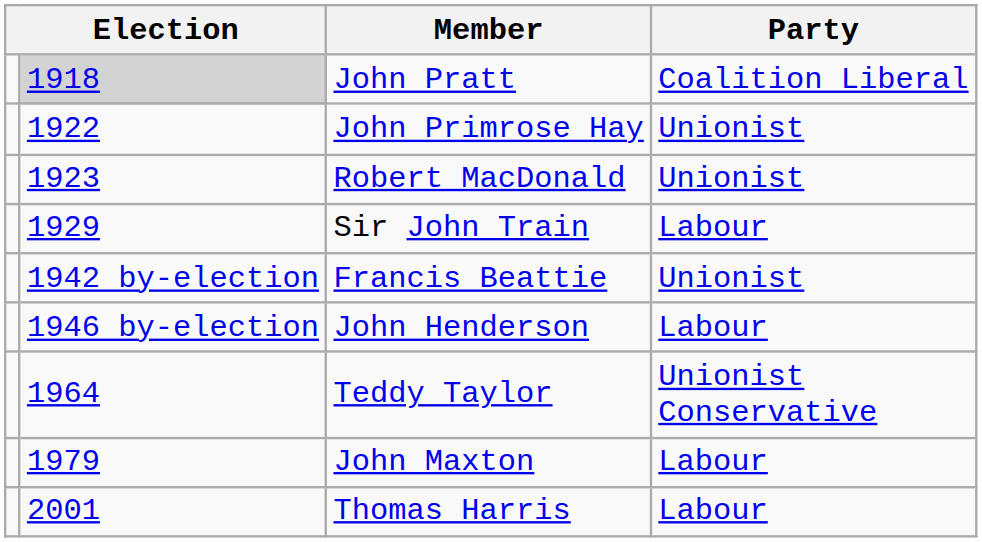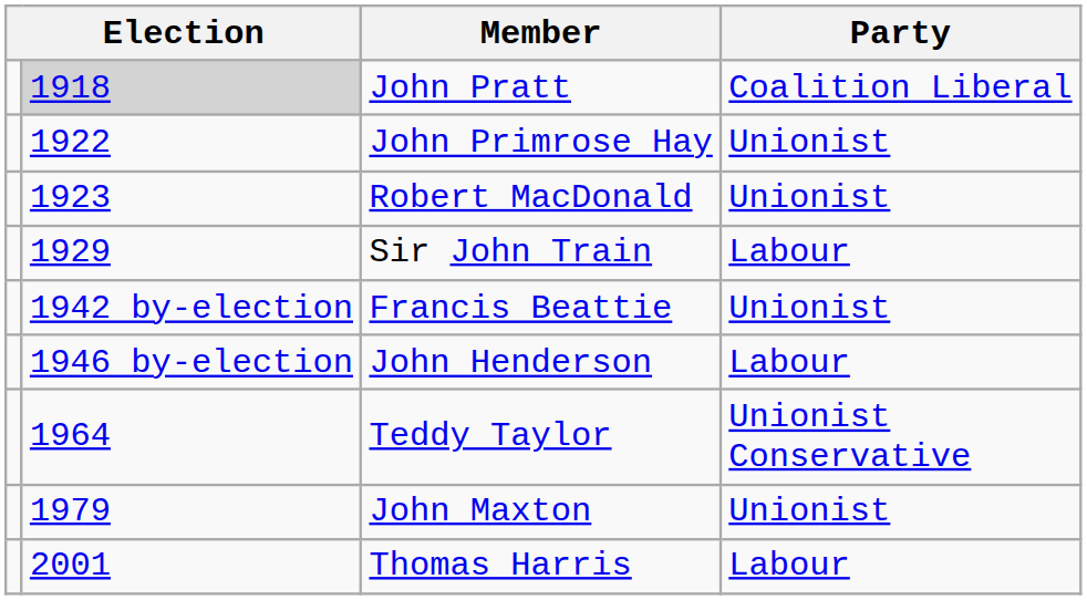John Maxton | Party: Labour -> Unionist
